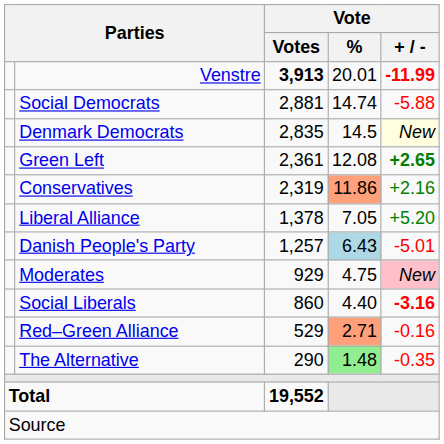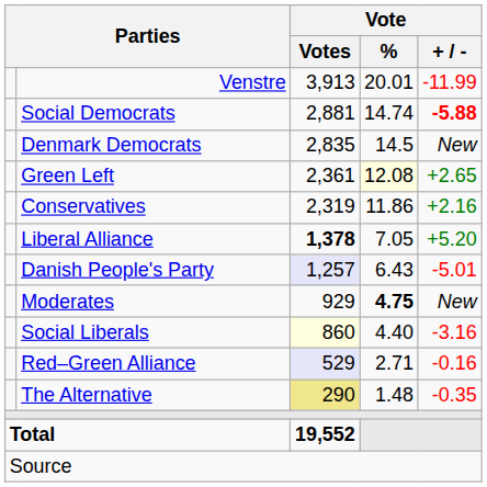Venstre | Vote / Votes: bold -> normal
Venstre | Vote / + / -: bold -> normal
Social Democrats | Vote / + / -: normal -> bold
Denmark Democrats | Vote / + / -: lightyellow background -> no background
Green Left | Vote / %: no background -> lightyellow background
Green Left | Vote / + / -: bold -> normal
Conservatives | Vote / %: lightsalmon background -> no background
Liberal Alliance | Vote / Votes: normal -> bold
Danish People's Party | Vote / Votes: no background -> lavender background
Danish People's Party | Vote / %: lightblue background -> no background
Moderates | Vote / %: normal -> bold
Moderates | Vote / + / -: pink background -> no background
Social Liberals | Vote / Votes: no background -> lightyellow background
Social Liberals | Vote / + / -: bold -> normal
Red–Green Alliance | Vote / Votes: no background -> lavender background
Red–Green Alliance | Vote / %: lightsalmon background -> no background
The Alternative | Vote / Votes: no background -> khaki background
The Alternative | Vote / %: lightgreen background -> no background
